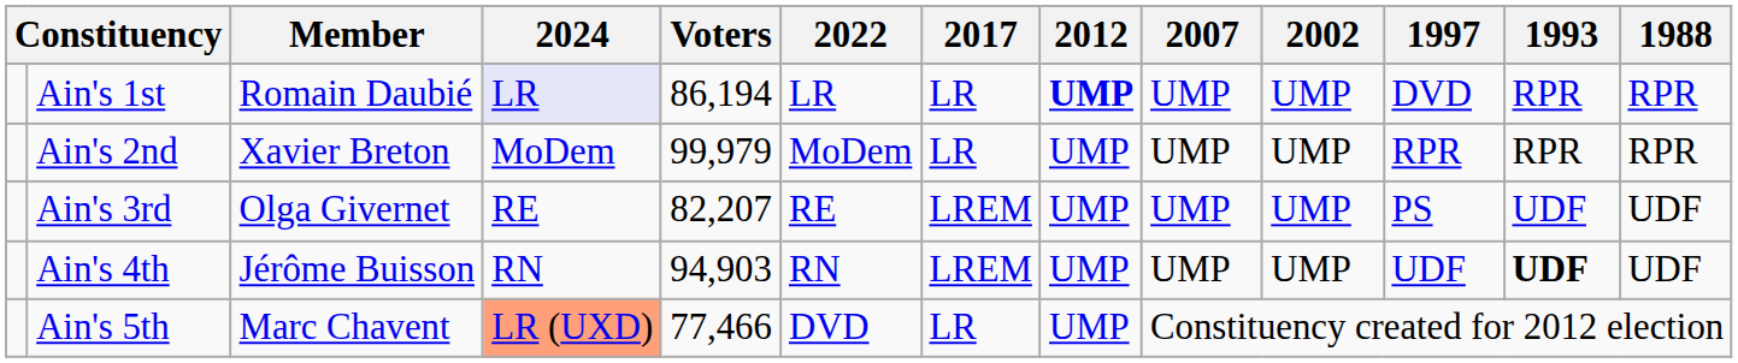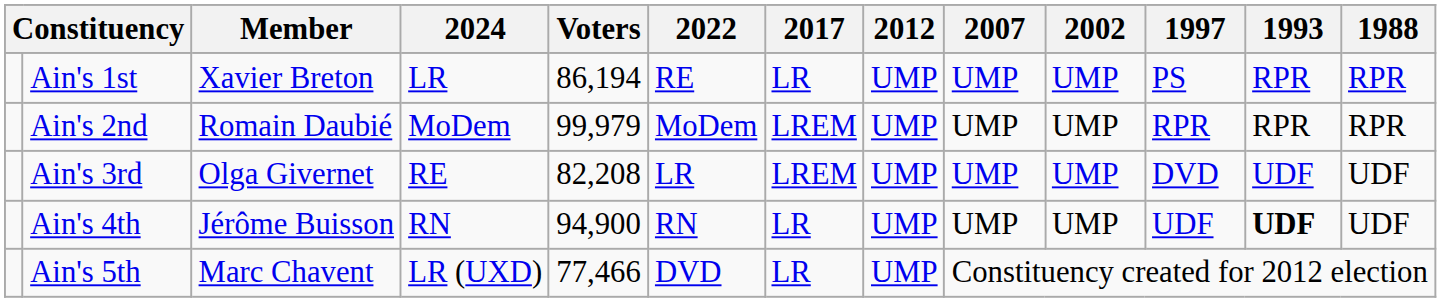Ain's 1st | Member: Romain Daubié -> Xavier Breton
Ain's 1st | 2024: lavender background -> no background
Ain's 1st | 2022: LR -> RE
Ain's 1st | 2012: bold -> normal
Ain's 1st | 1997: DVD -> PS
Ain's 2nd | Member: Xavier Breton -> Romain Daubié
Ain's 2nd | 2017: LR -> LREM
Ain's 3rd | Voters: 82,207 -> 82,208
Ain's 3rd | 2022: RE -> LR
Ain's 3rd | 1997: PS -> DVD
Ain's 4th | Voters: 94,903 -> 94,900
Ain's 4th | 2017: LREM -> LR
Ain's 5th | 2024: lightsalmon background -> no background
